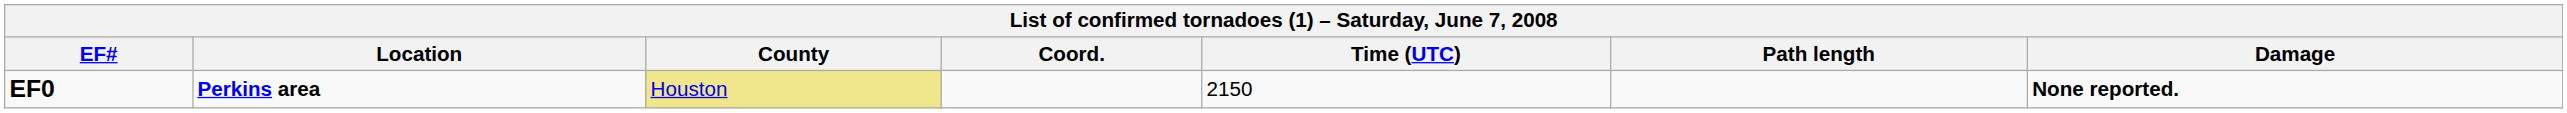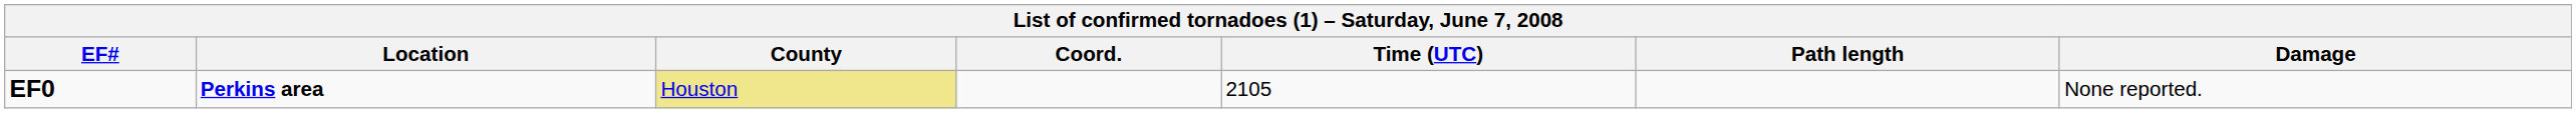EF0 | Time (UTC): 2150 -> 2105
EF0 | Damage: bold -> normal
